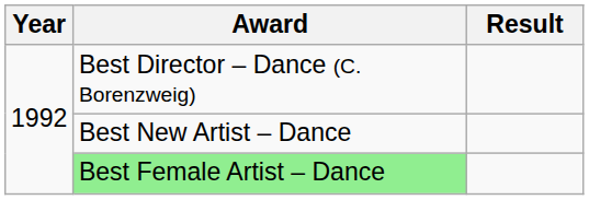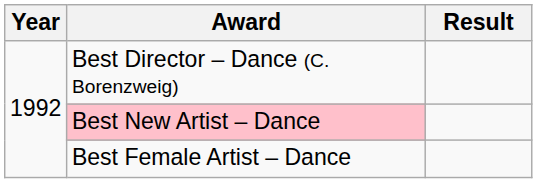Best New Artist – Dance | Award: no background -> pink background
Best Female Artist – Dance | Award: lightgreen background -> no background
